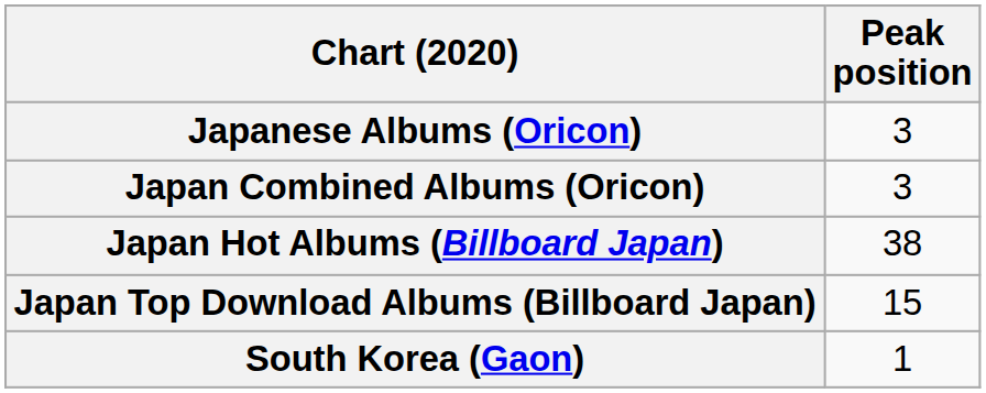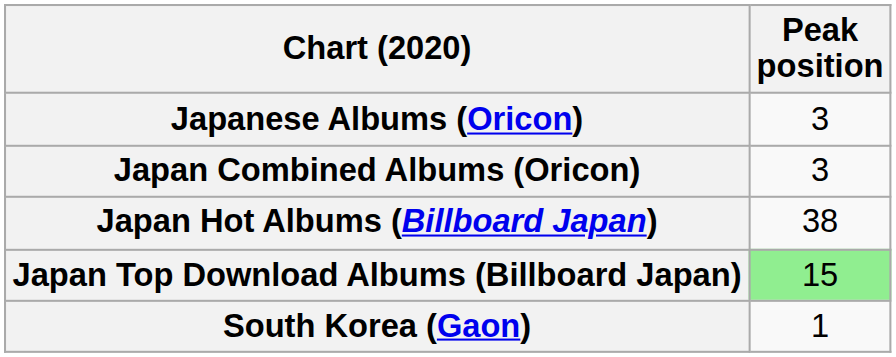Japan Top Download Albums (Billboard Japan) | Peak position: no background -> lightgreen background
